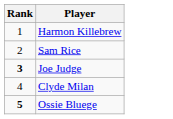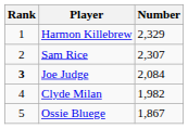+ column: Number | 2,329 | 2,307 | 2,084 | 1,982 | 1,867
Ossie Bluege | Rank: bold -> normal
